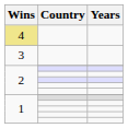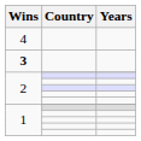4 | Wins: khaki background -> no background
3 | Wins: normal -> bold
